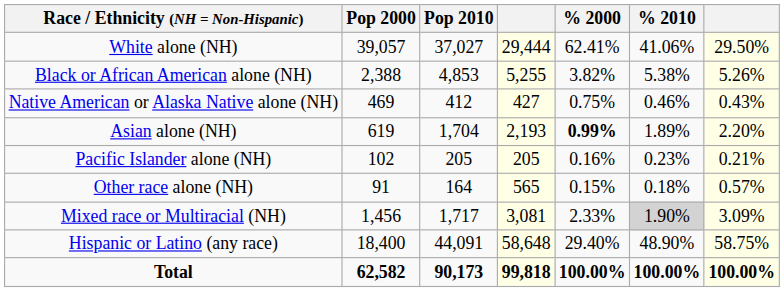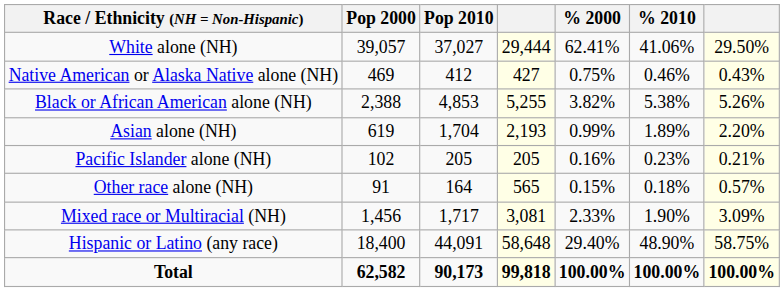rows swapped: Black or African American alone (NH) <-> Native American or Alaska Native alone (NH)
Asian alone (NH) | % 2000: bold -> normal
Mixed race or Multiracial (NH) | % 2010: lightgrey background -> no background
